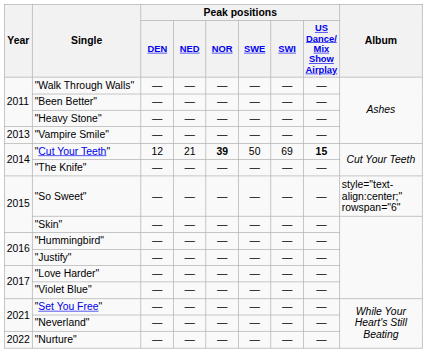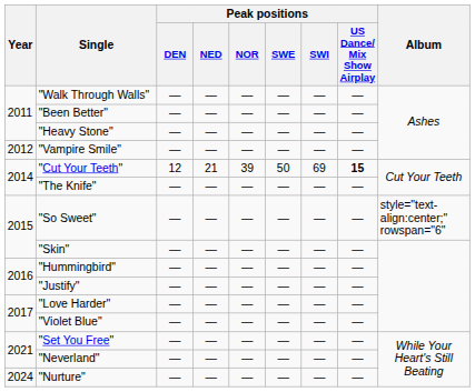"Vampire Smile" | Year: 2013 -> 2012
"Cut Your Teeth" | Peak positions / NOR: bold -> normal
"Nurture" | Year: 2022 -> 2024
